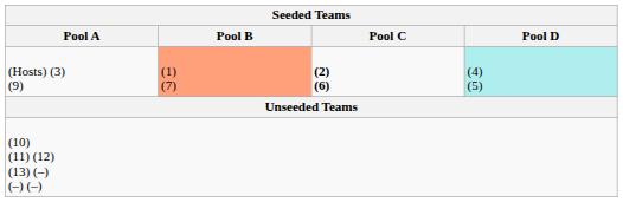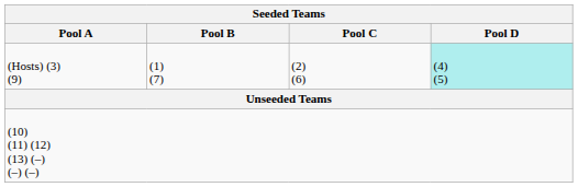(Hosts) (3) (9) | Pool B: lightsalmon background -> no background
(Hosts) (3) (9) | Pool C: bold -> normal
